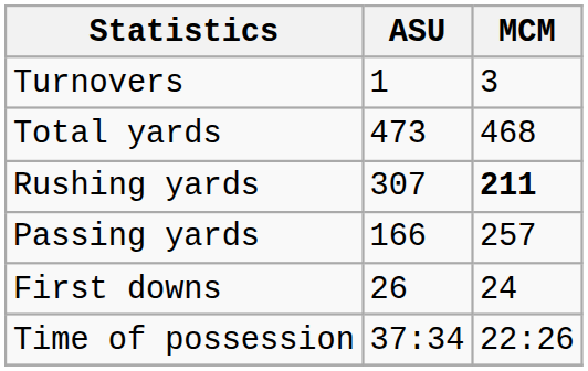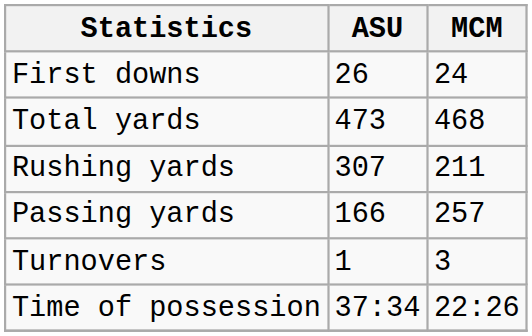rows swapped: First downs <-> Turnovers
Rushing yards | MCM: bold -> normal
